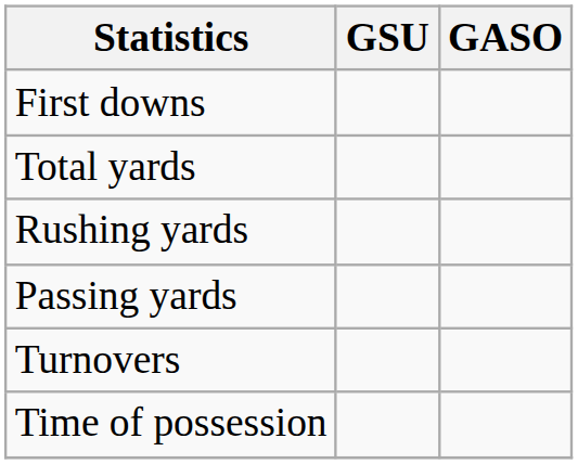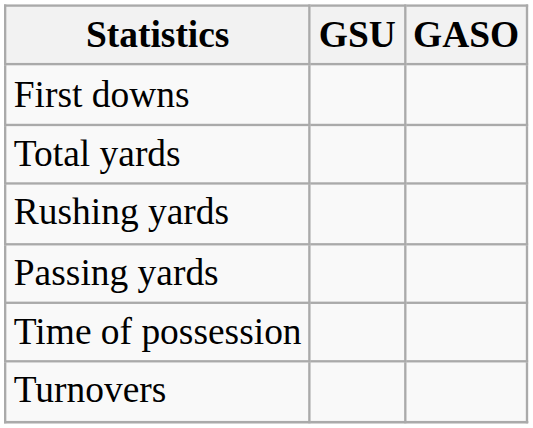rows swapped: Turnovers <-> Time of possession
